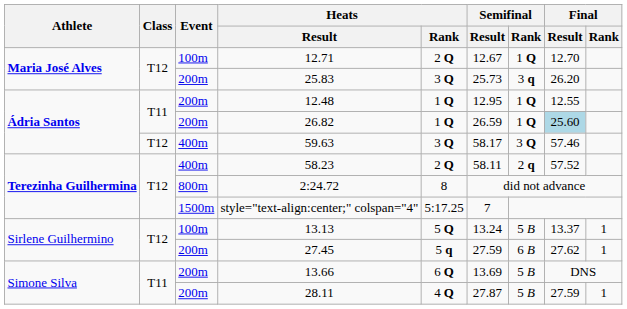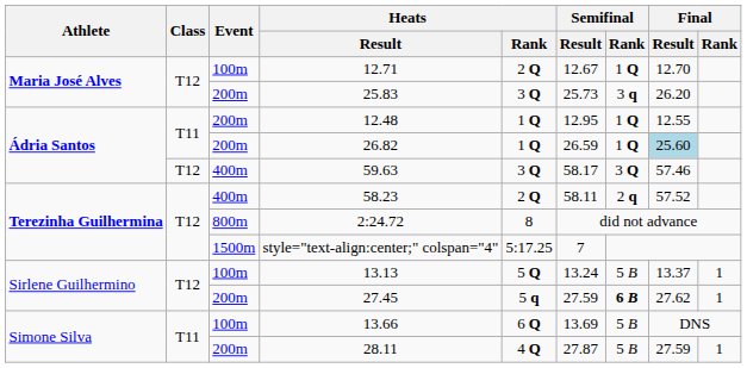27.45 | Semifinal / Rank: normal -> bold
13.66 | Event: 200m -> 100m
